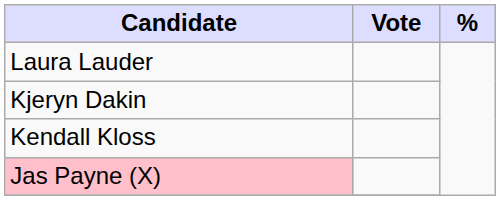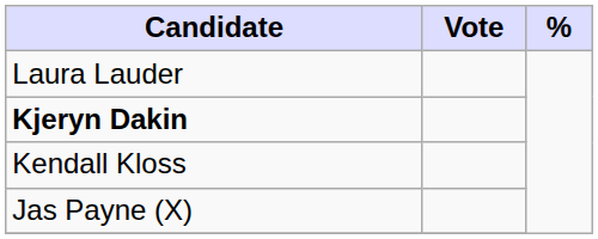Kjeryn Dakin | Candidate: normal -> bold
Jas Payne (X) | Candidate: pink background -> no background
